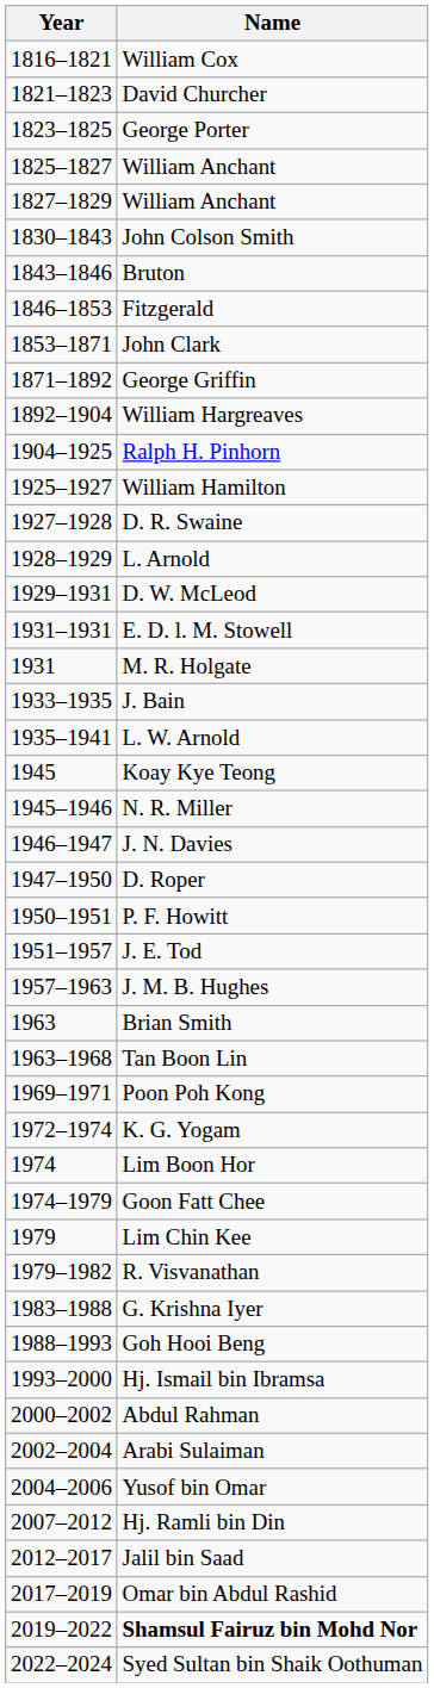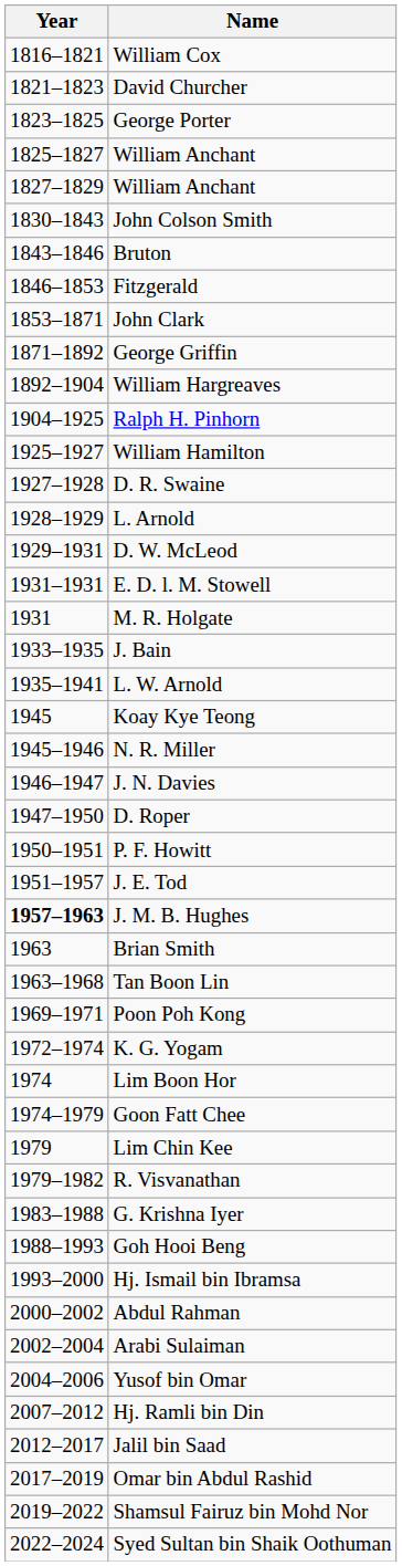row 28 | Year: normal -> bold
row 46 | Name: bold -> normal
